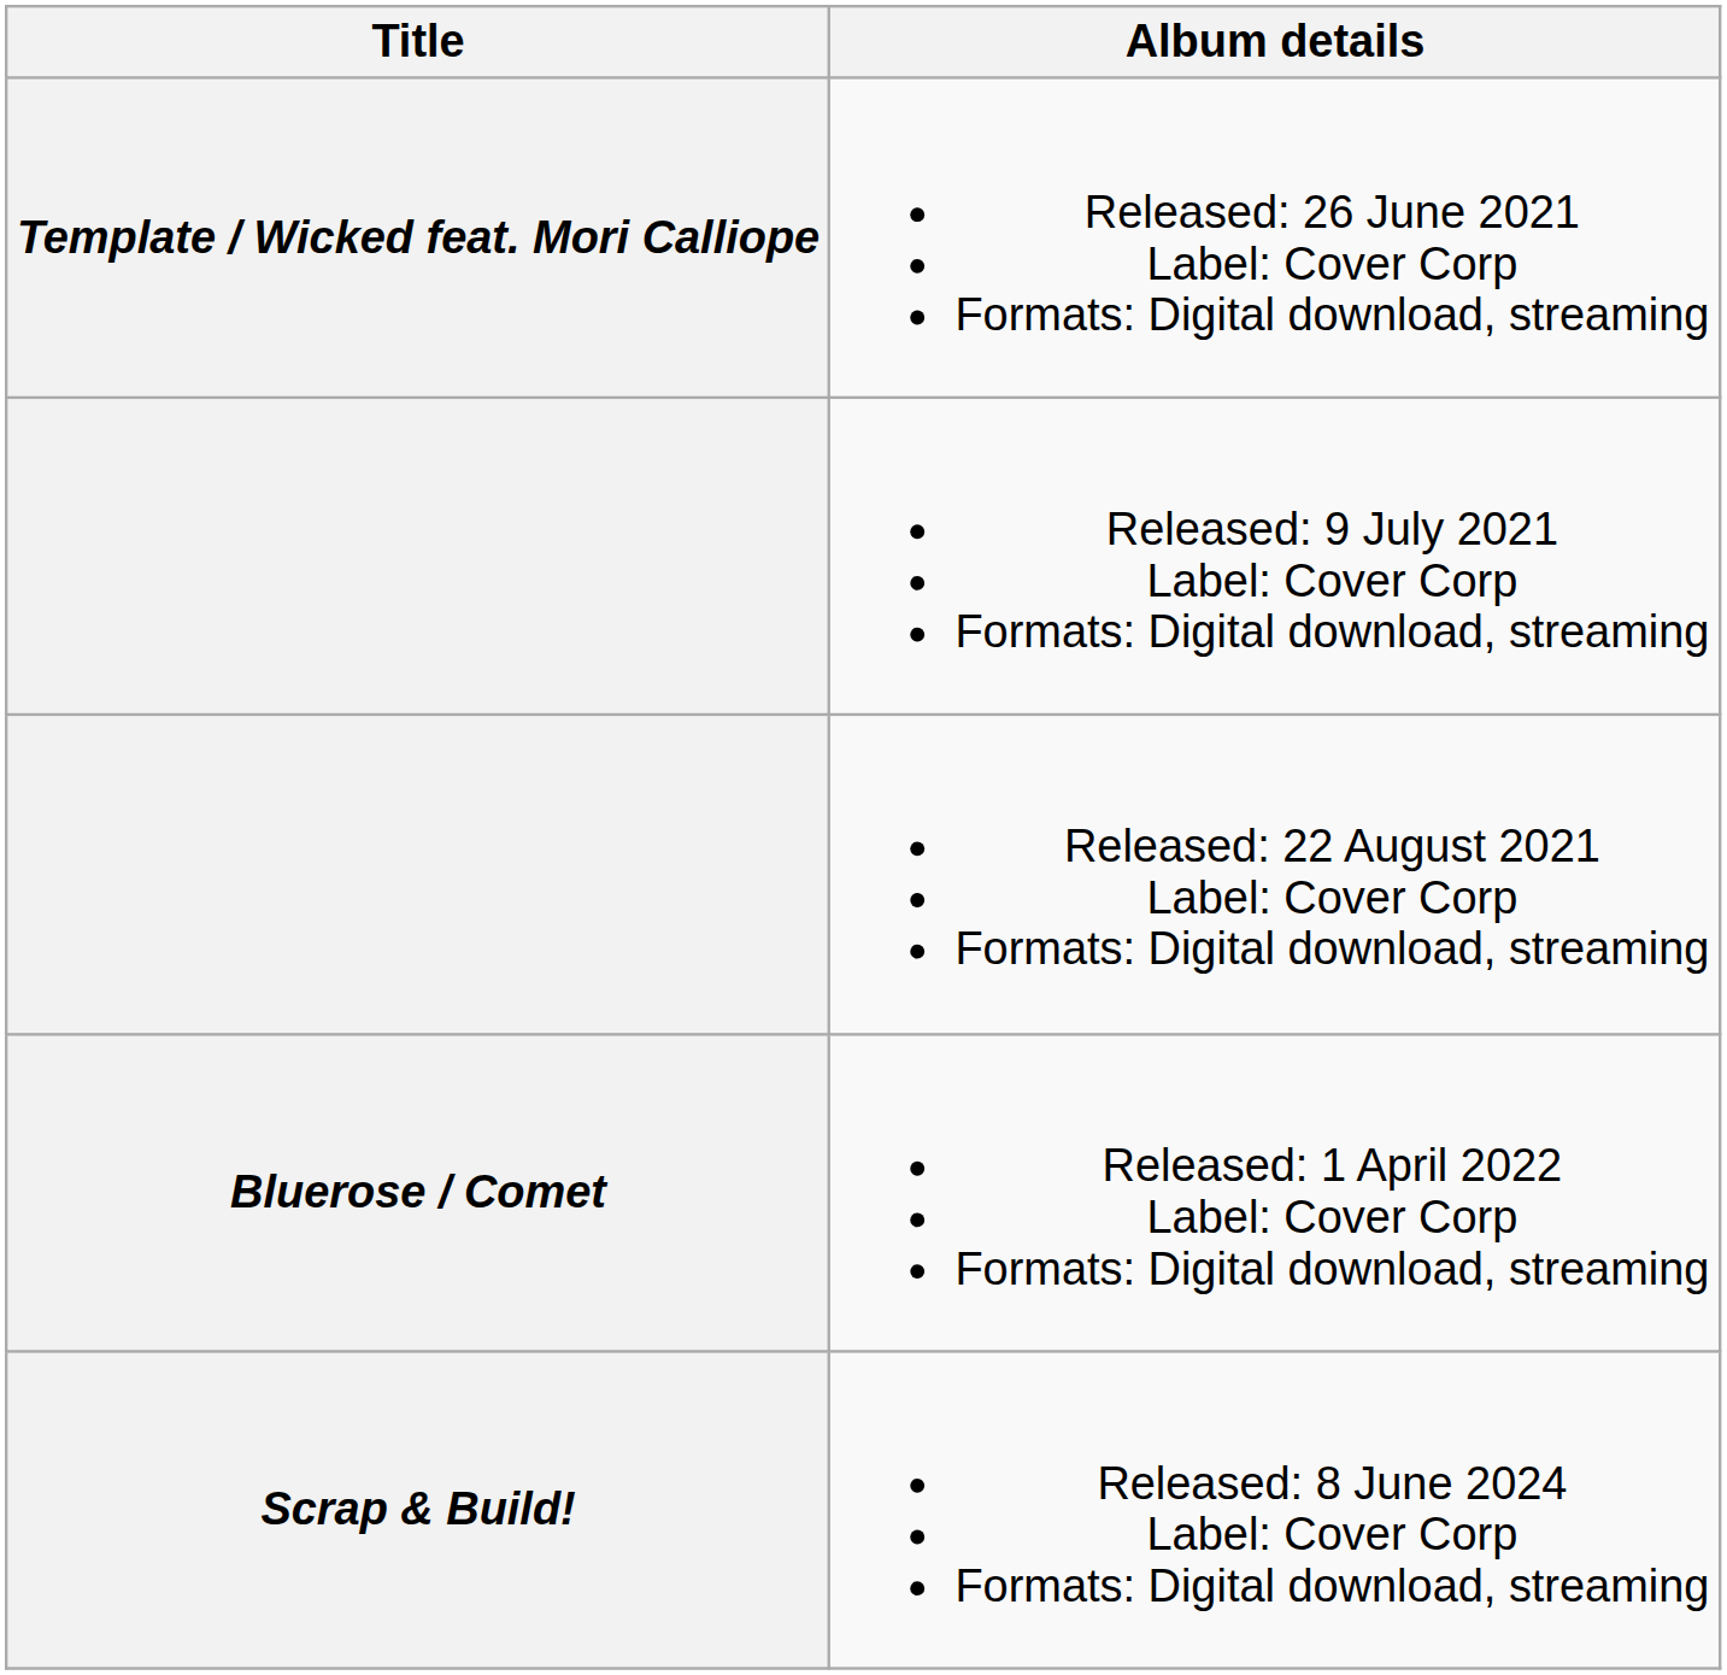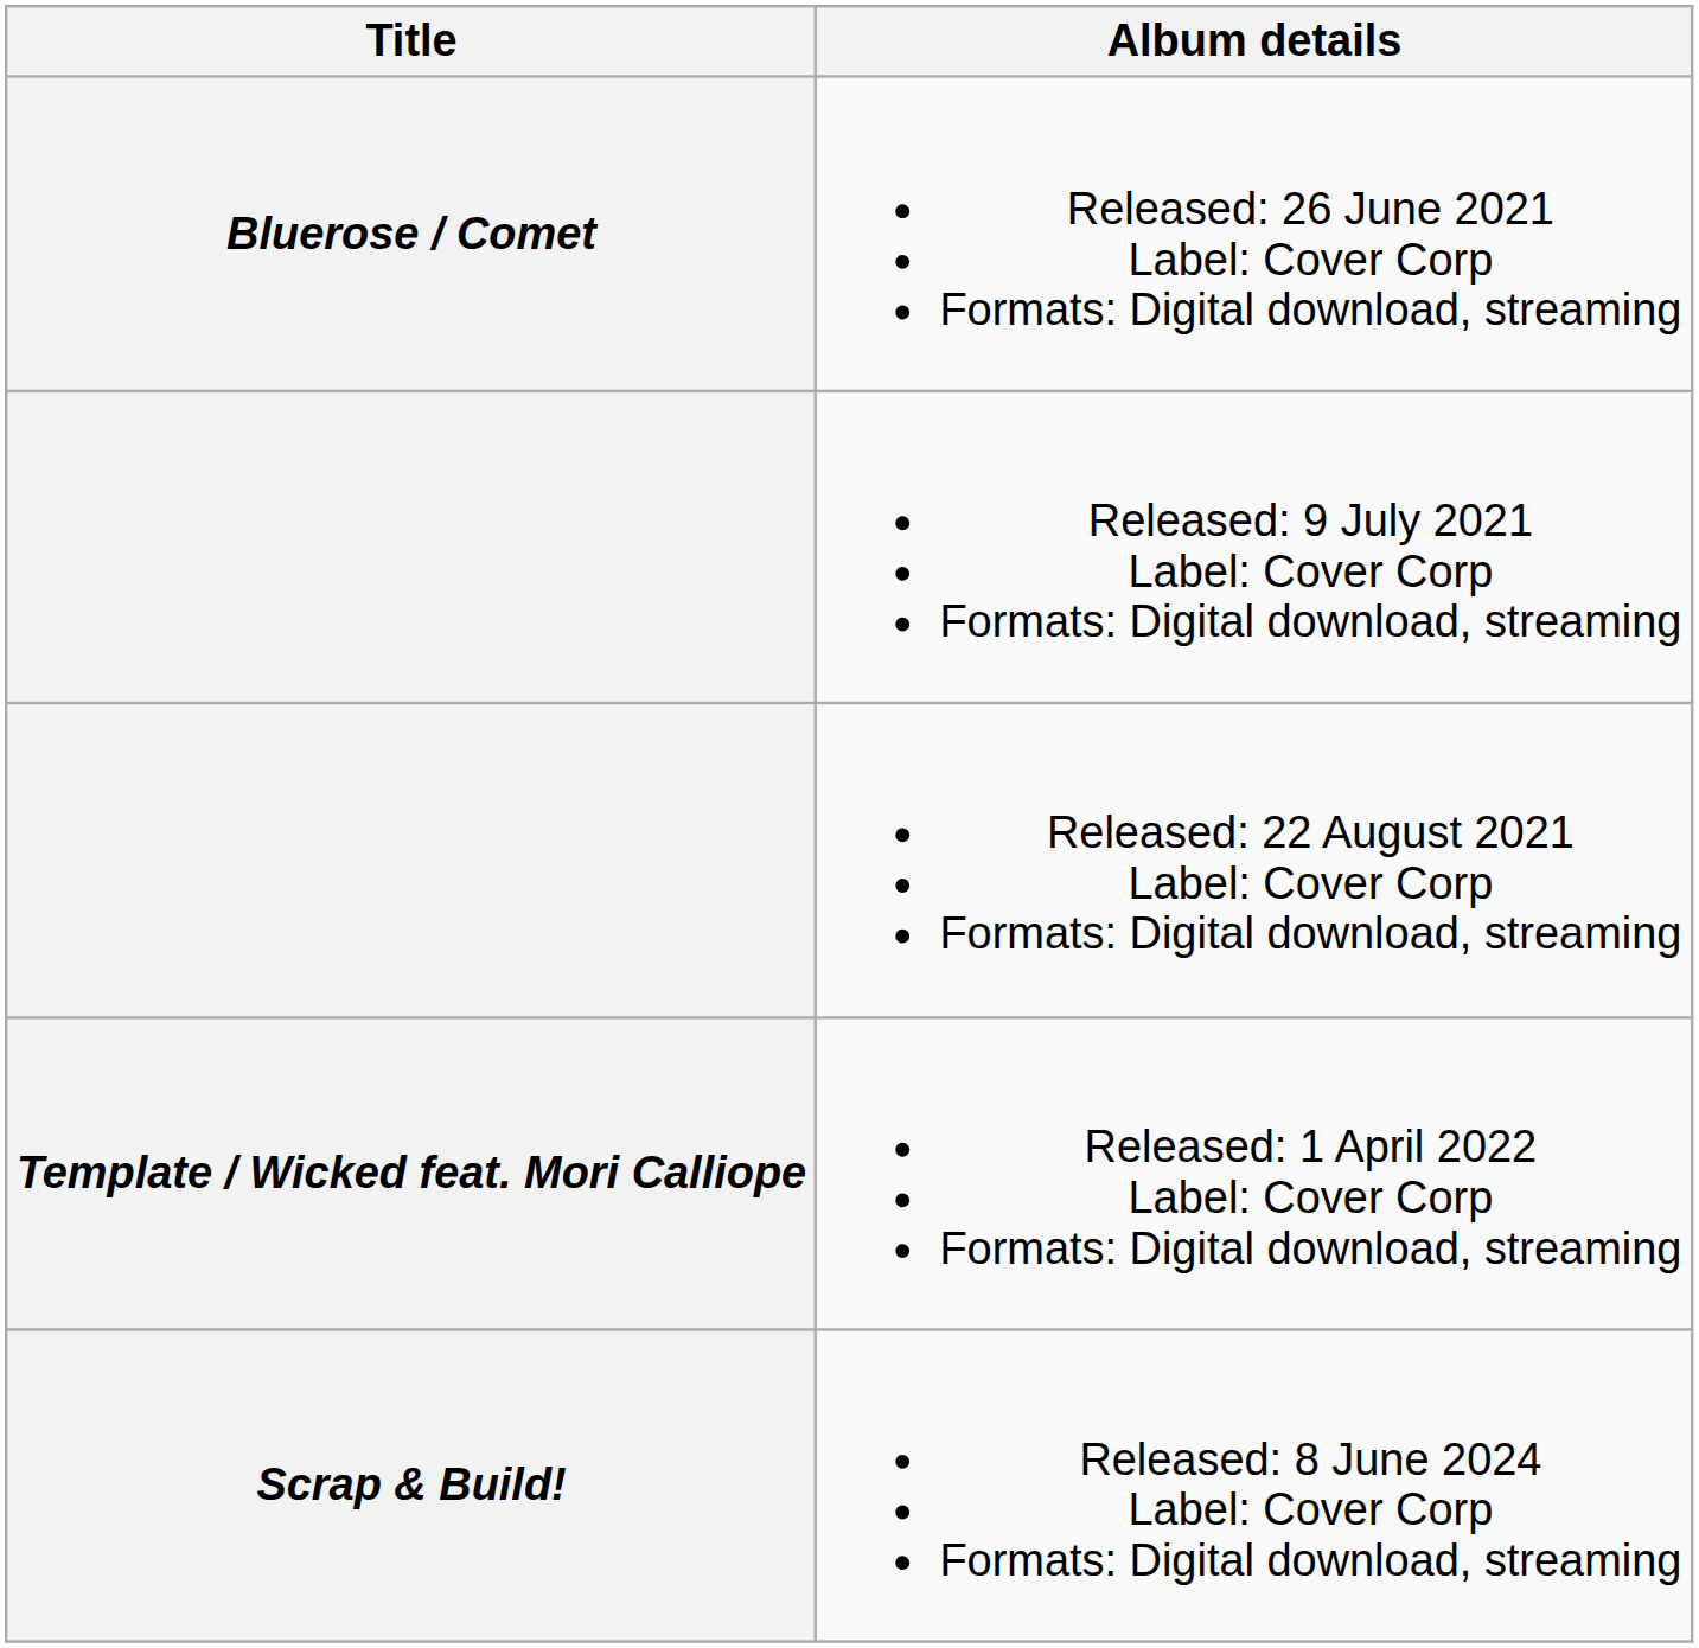row 2 | Title: Template / Wicked feat. Mori Calliope -> Bluerose / Comet
row 5 | Title: Bluerose / Comet -> Template / Wicked feat. Mori Calliope
